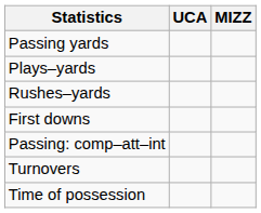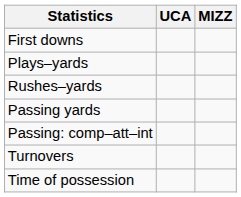rows swapped: First downs <-> Passing yards
